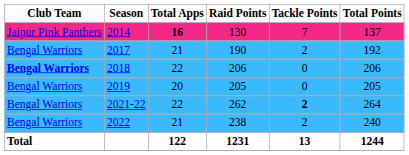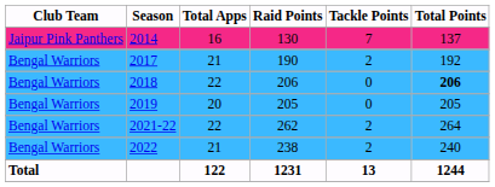2014 | Total Apps: bold -> normal
2018 | Club Team: bold -> normal
2018 | Total Points: normal -> bold
2021-22 | Tackle Points: bold -> normal
